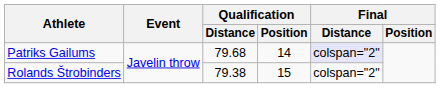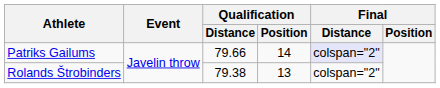Patriks Gailums | Qualification / Distance: 79.68 -> 79.66
Rolands Štrobinders | Qualification / Position: 15 -> 13
